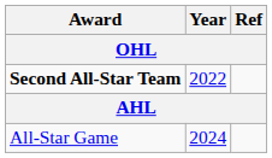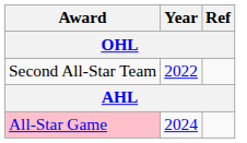row 3 | Award: bold -> normal
row 5 | Award: no background -> pink background
